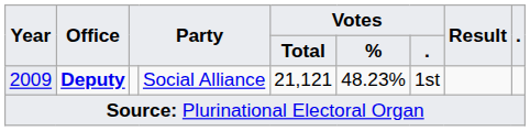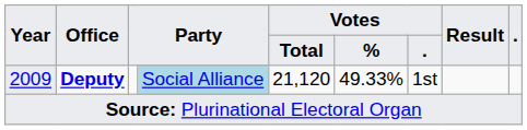2009 | column 4: no background -> lightblue background
2009 | Votes / Total: 21,121 -> 21,120
2009 | Votes / %: 48.23% -> 49.33%
